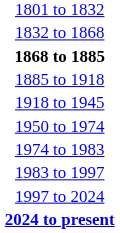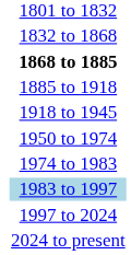row 8 | column 1: no background -> lightblue background
row 10 | column 1: bold -> normal
